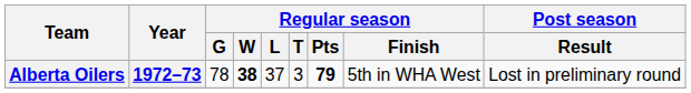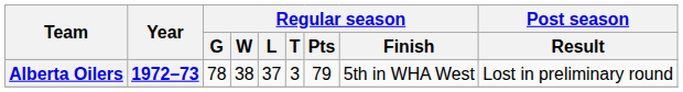Alberta Oilers | Regular season / W: bold -> normal
Alberta Oilers | Regular season / Pts: bold -> normal
